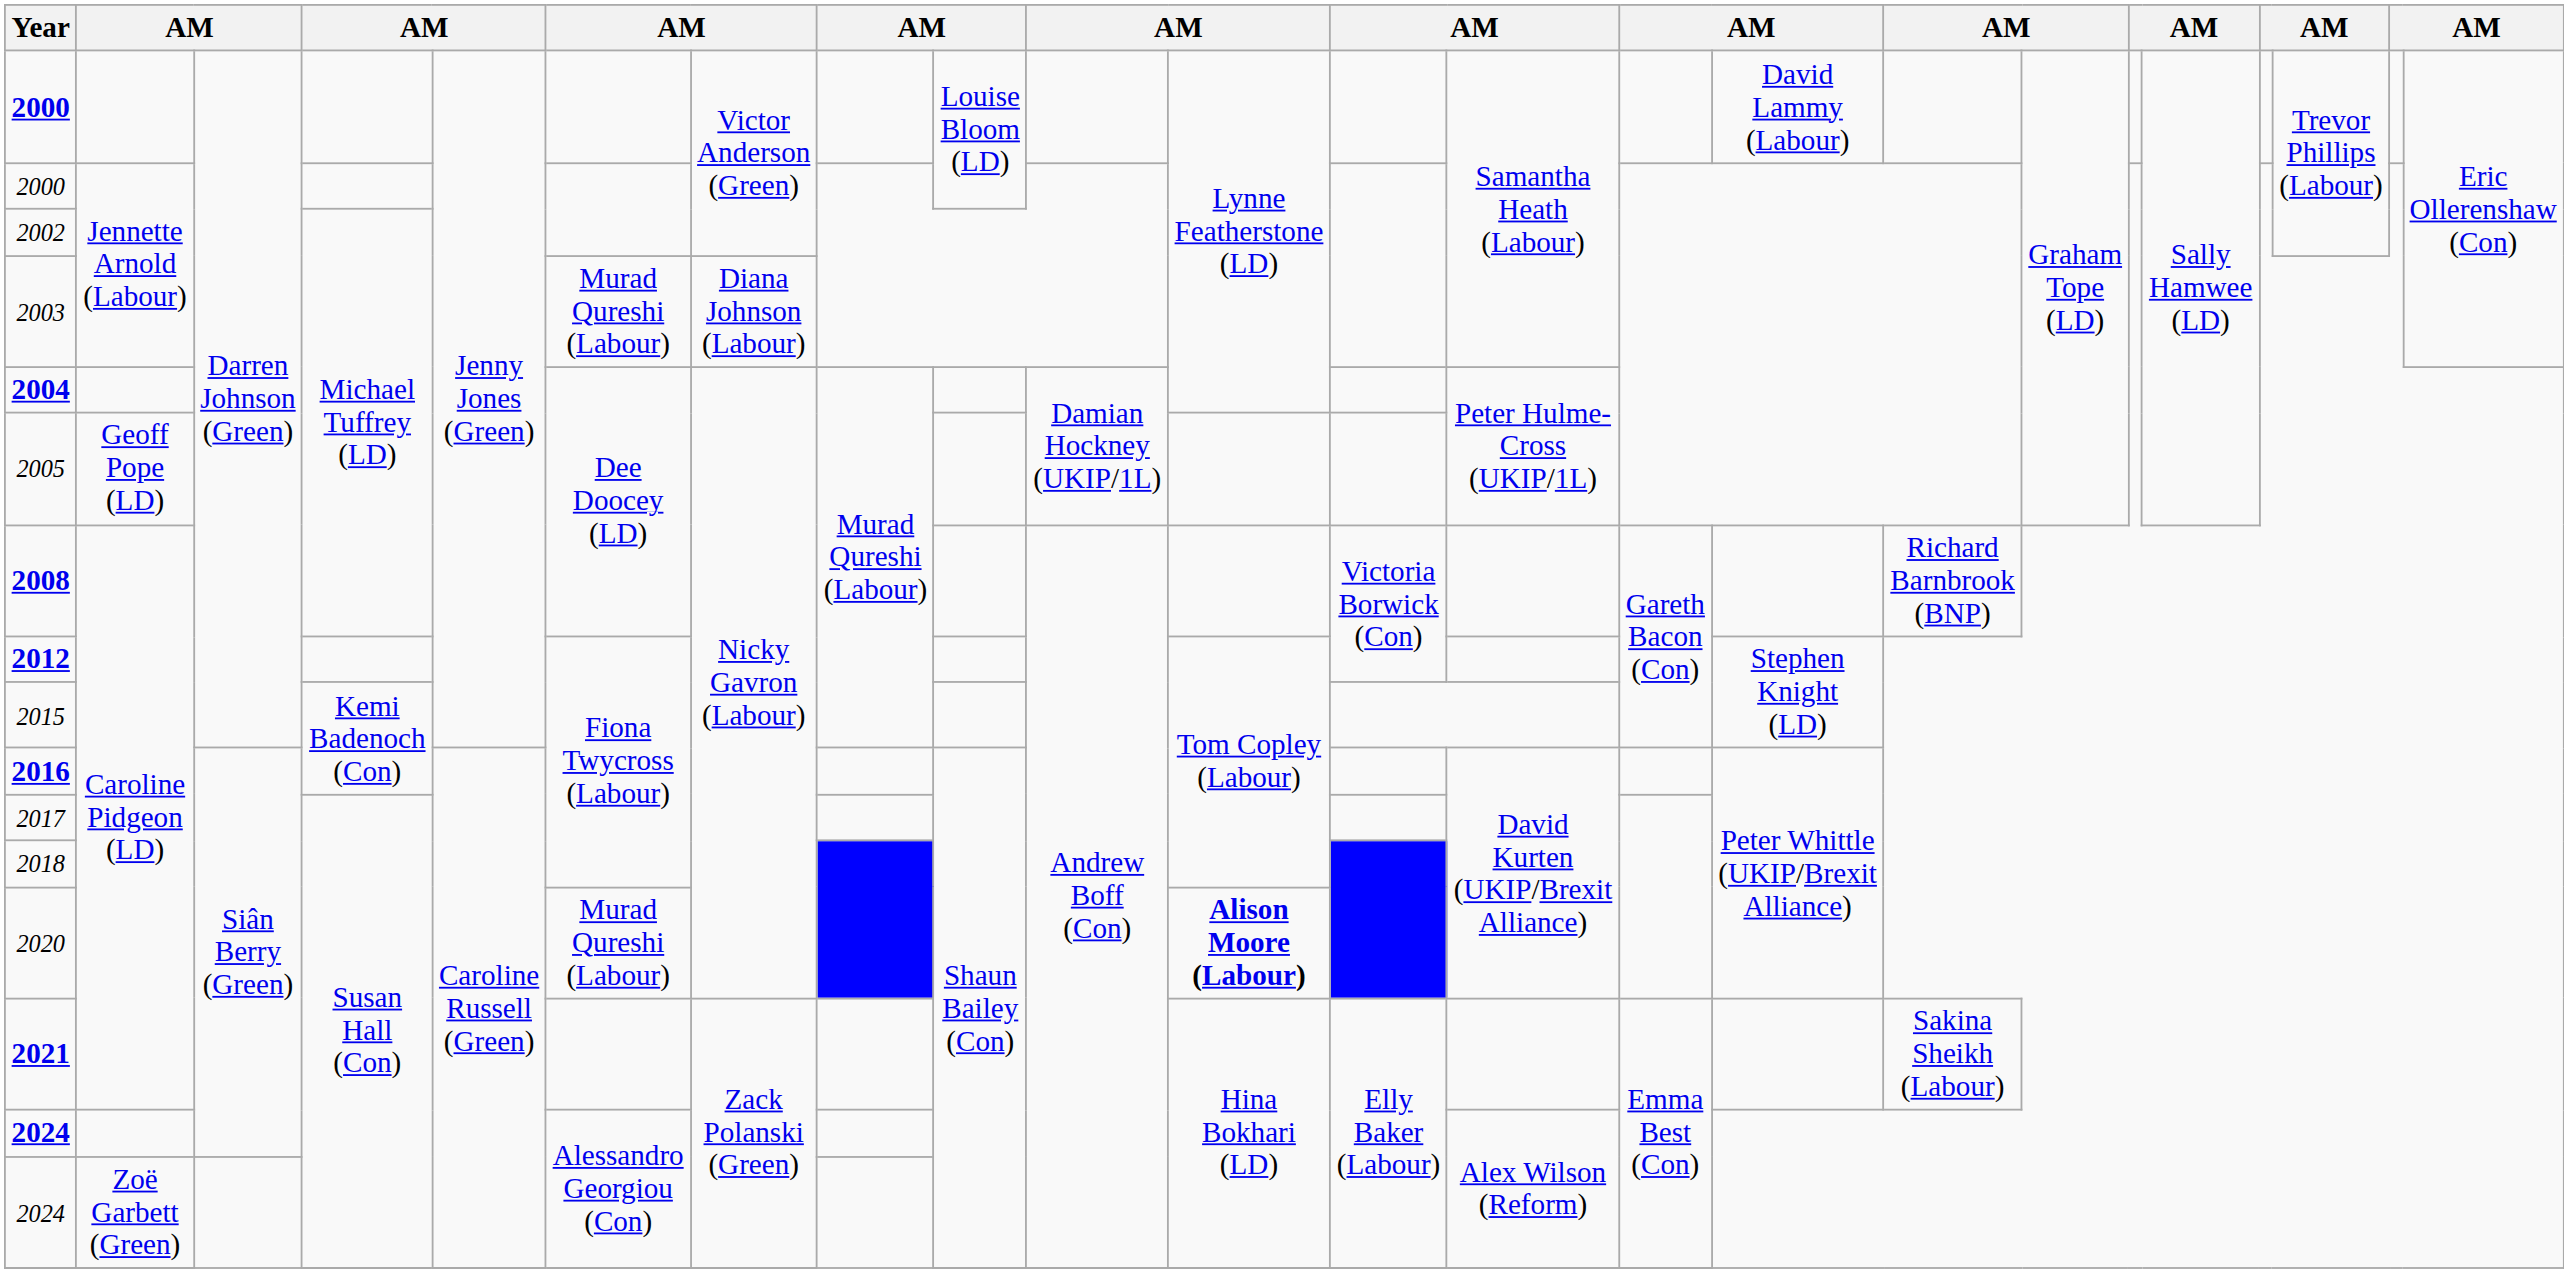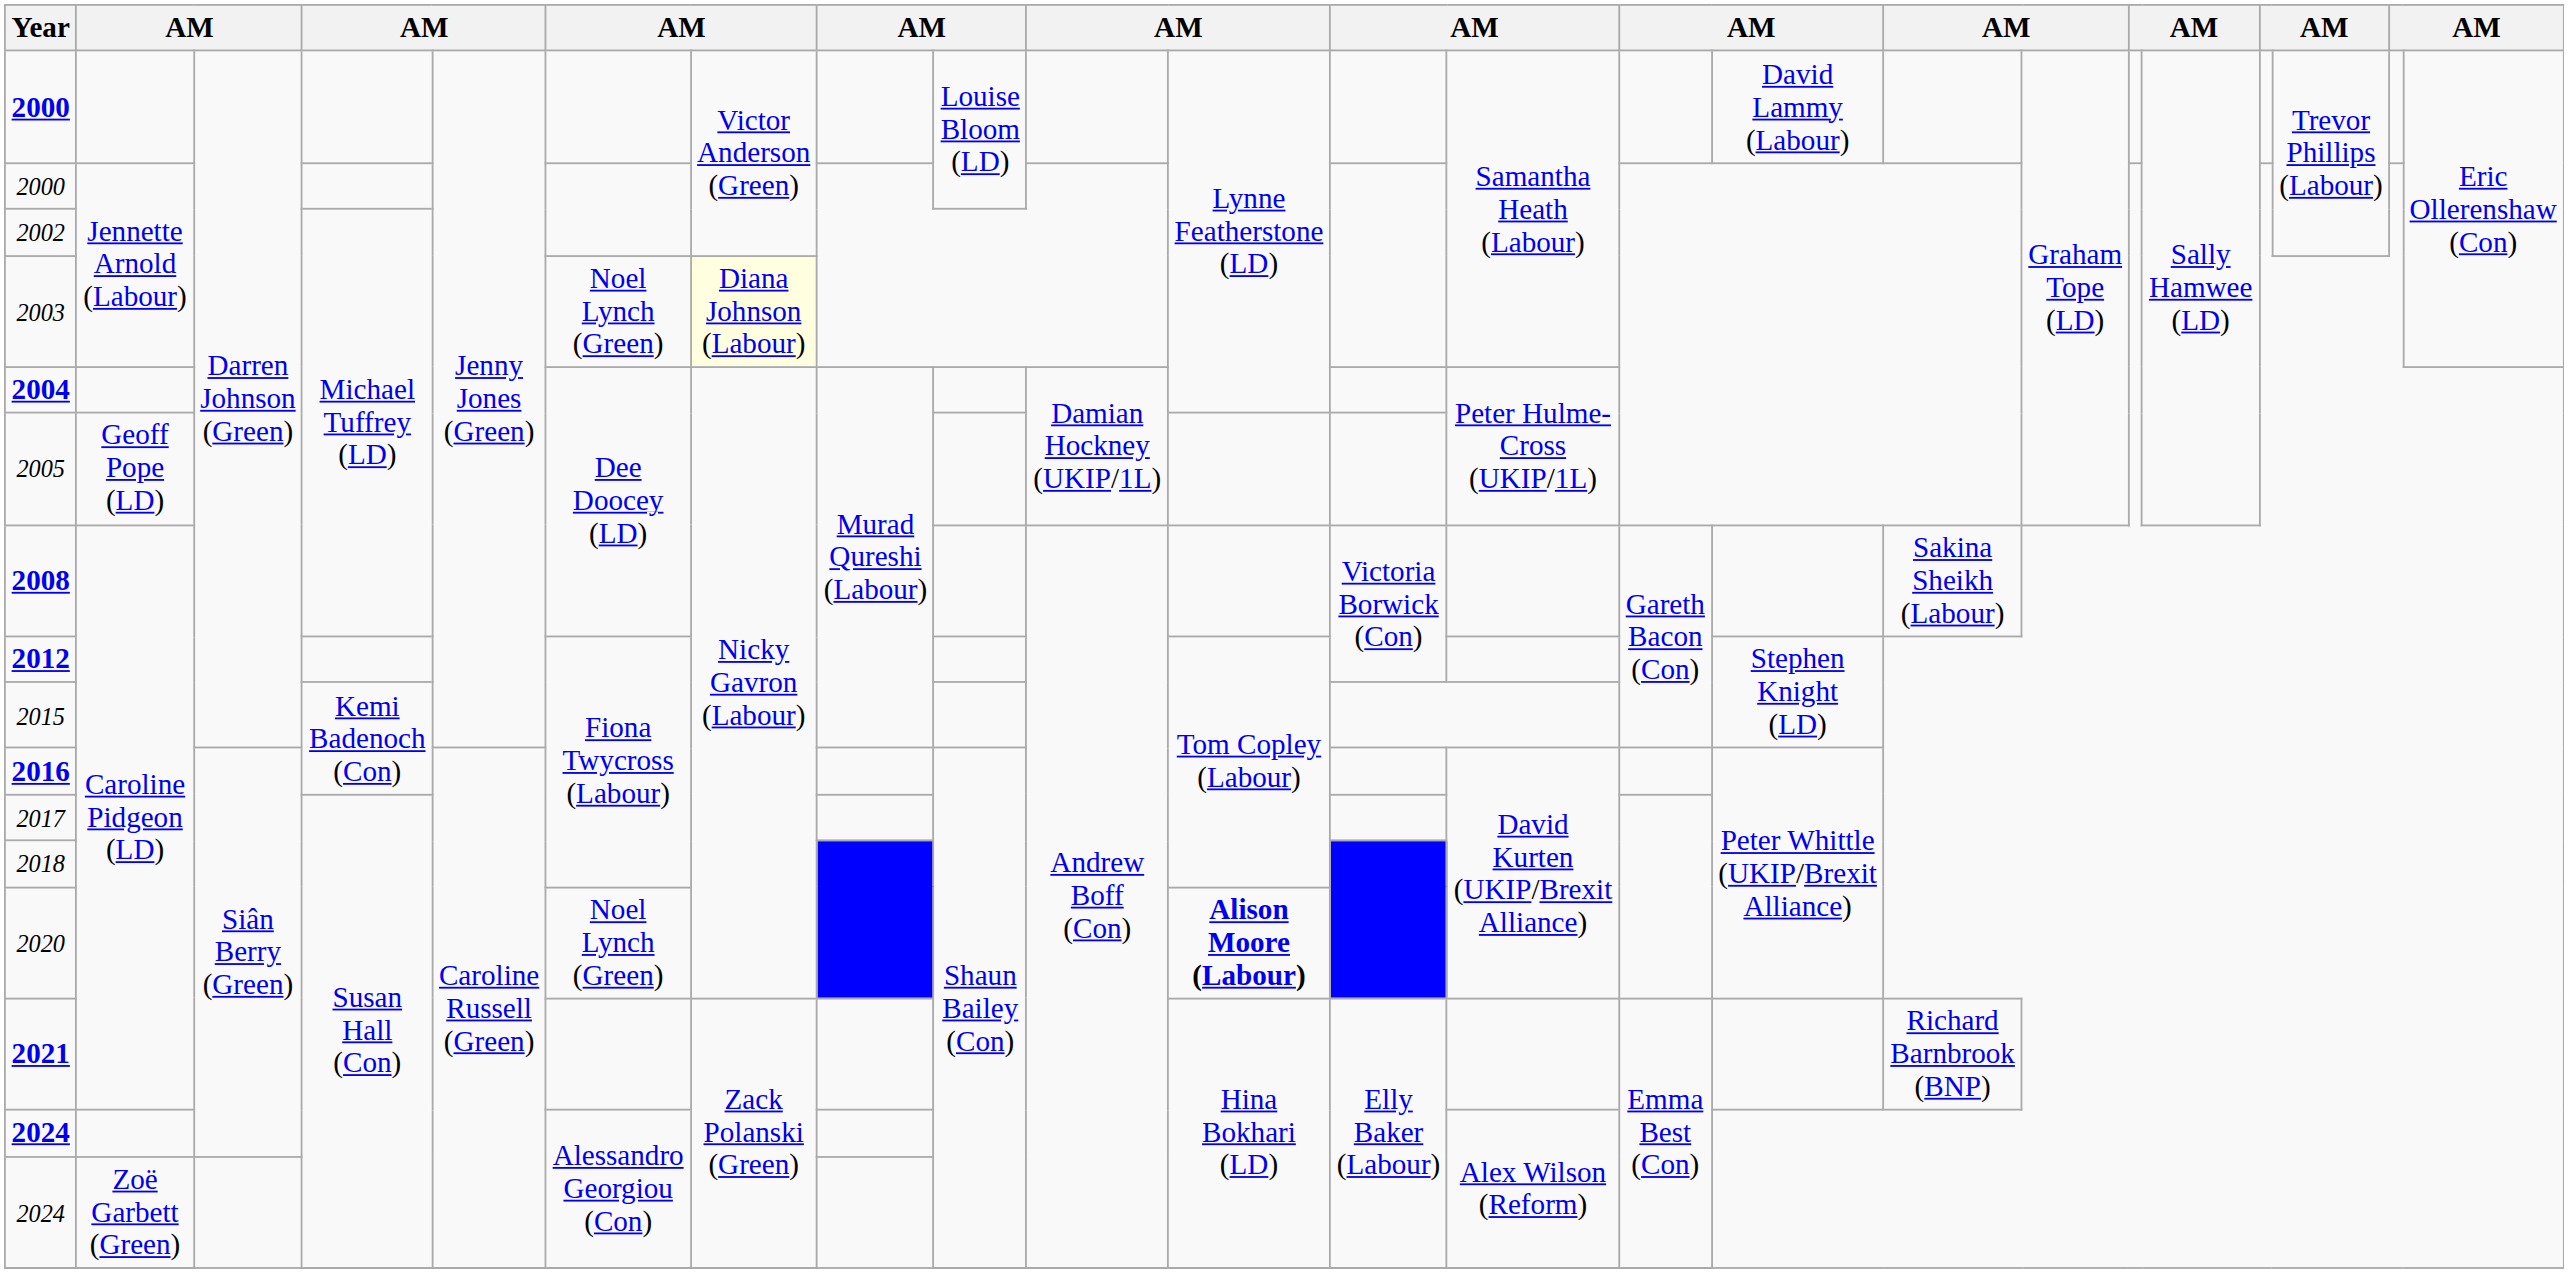2003 | column 6: Murad Qureshi (Labour) -> Noel Lynch (Green)
2003 | column 7: no background -> lightyellow background
2008 | column 16: Richard Barnbrook (BNP) -> Sakina Sheikh (Labour)
2020 | column 6: Murad Qureshi (Labour) -> Noel Lynch (Green)
2021 | column 16: Sakina Sheikh (Labour) -> Richard Barnbrook (BNP)
